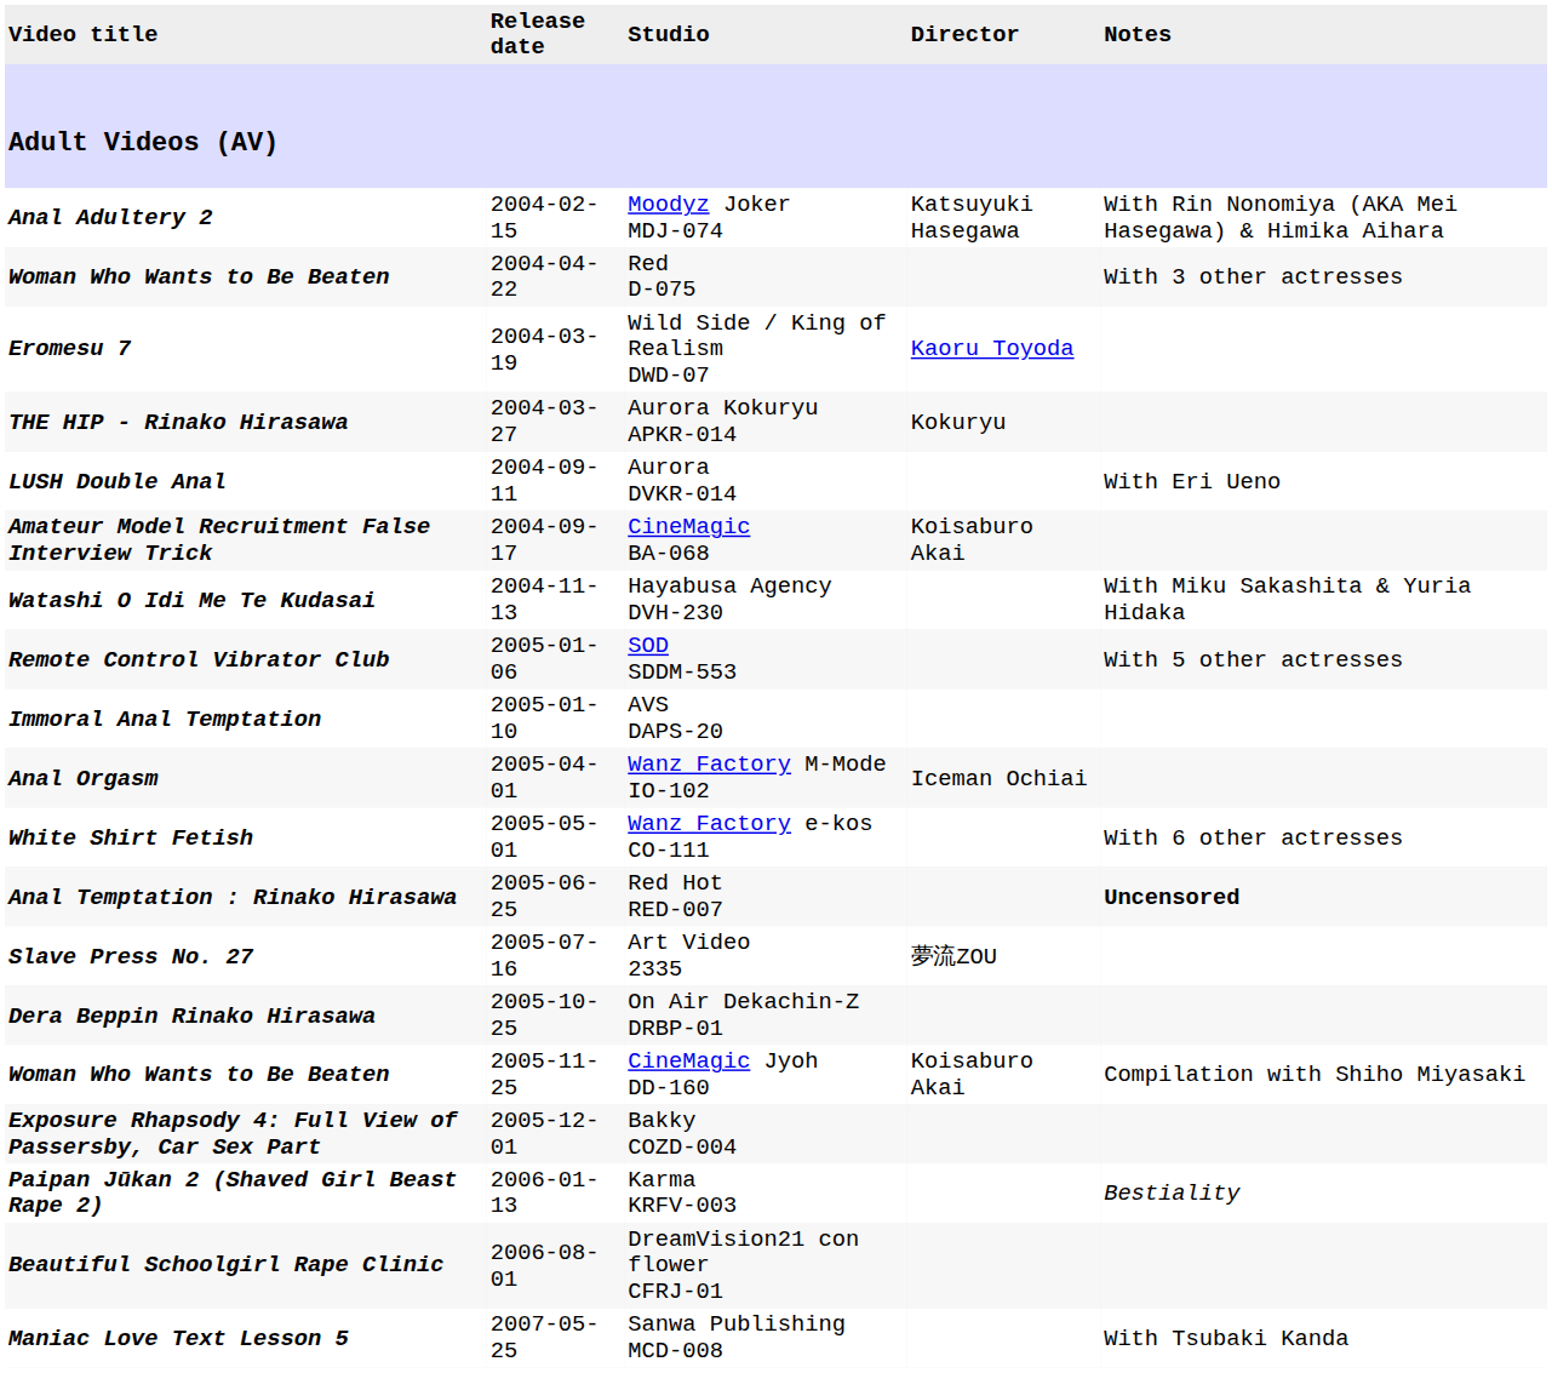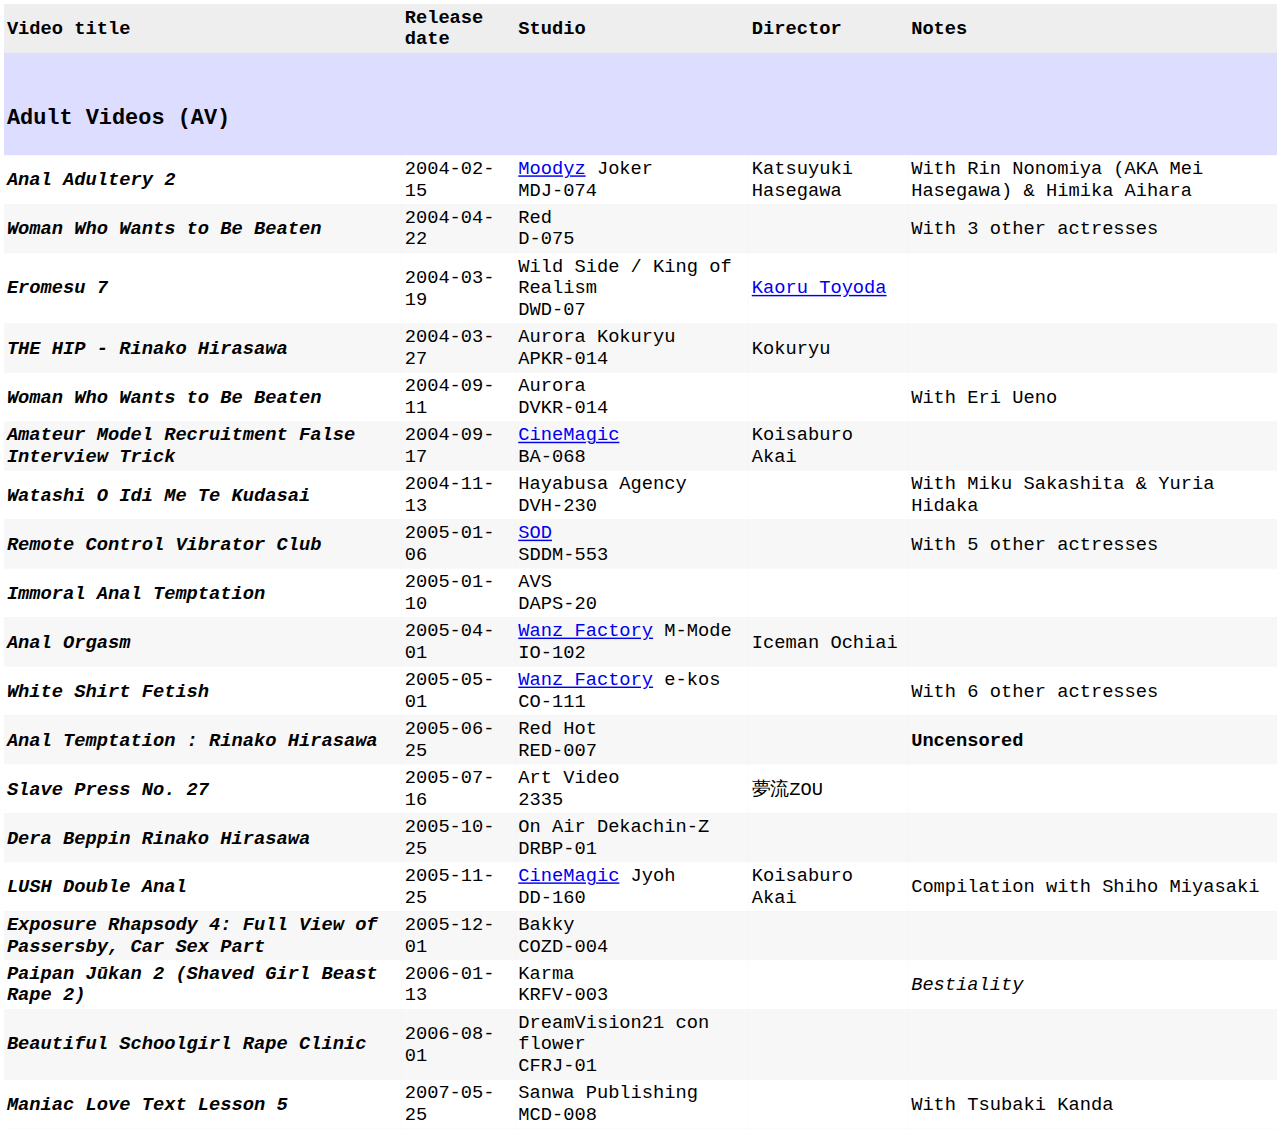Aurora DVKR-014 | Video title: LUSH Double Anal -> Woman Who Wants to Be Beaten
CineMagic Jyoh DD-160 | Video title: Woman Who Wants to Be Beaten -> LUSH Double Anal
